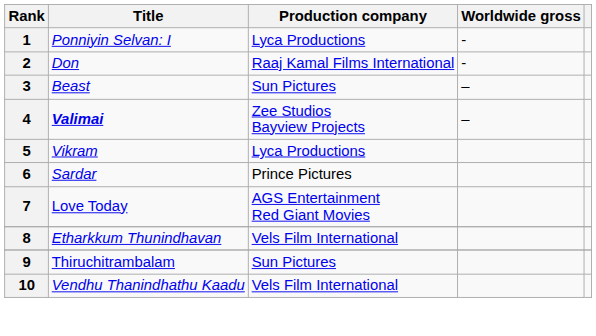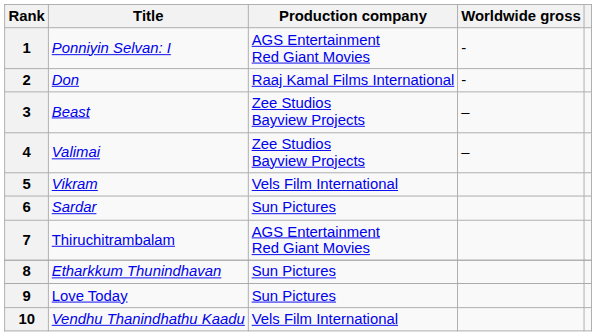1 | Production company: Lyca Productions -> AGS Entertainment Red Giant Movies
3 | Production company: Sun Pictures -> Zee Studios Bayview Projects
4 | Title: bold -> normal
5 | Production company: Lyca Productions -> Vels Film International
6 | Production company: Prince Pictures -> Sun Pictures
7 | Title: Love Today -> Thiruchitrambalam
8 | Production company: Vels Film International -> Sun Pictures
9 | Title: Thiruchitrambalam -> Love Today
